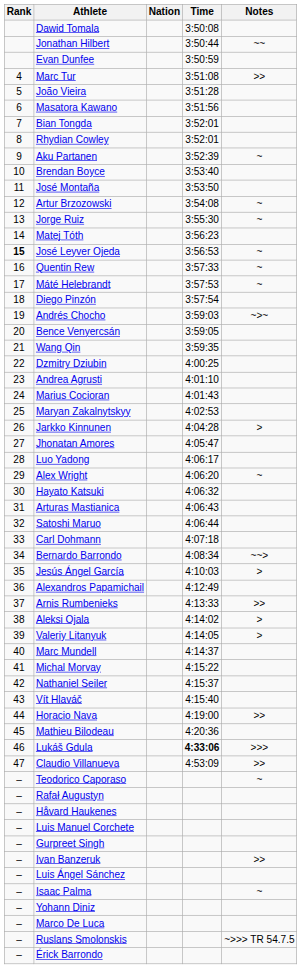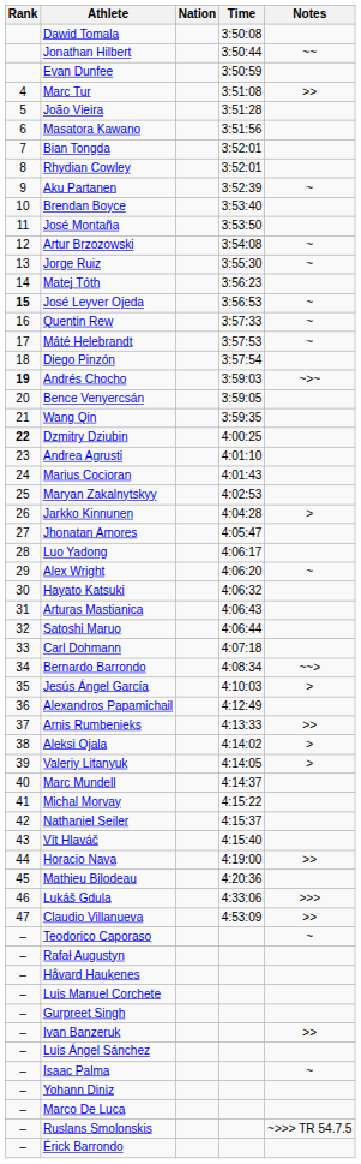Andrés Chocho | Rank: normal -> bold
Dzmitry Dziubin | Rank: normal -> bold
Lukáš Gdula | Time: bold -> normal
